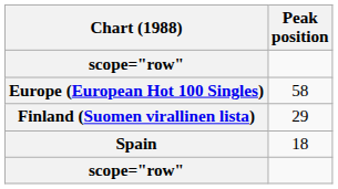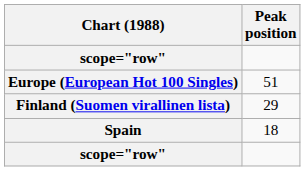Europe (European Hot 100 Singles) | Peak position: 58 -> 51
